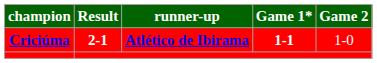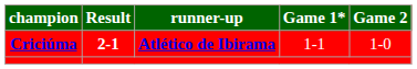Criciúma | Game 1*: bold -> normal
